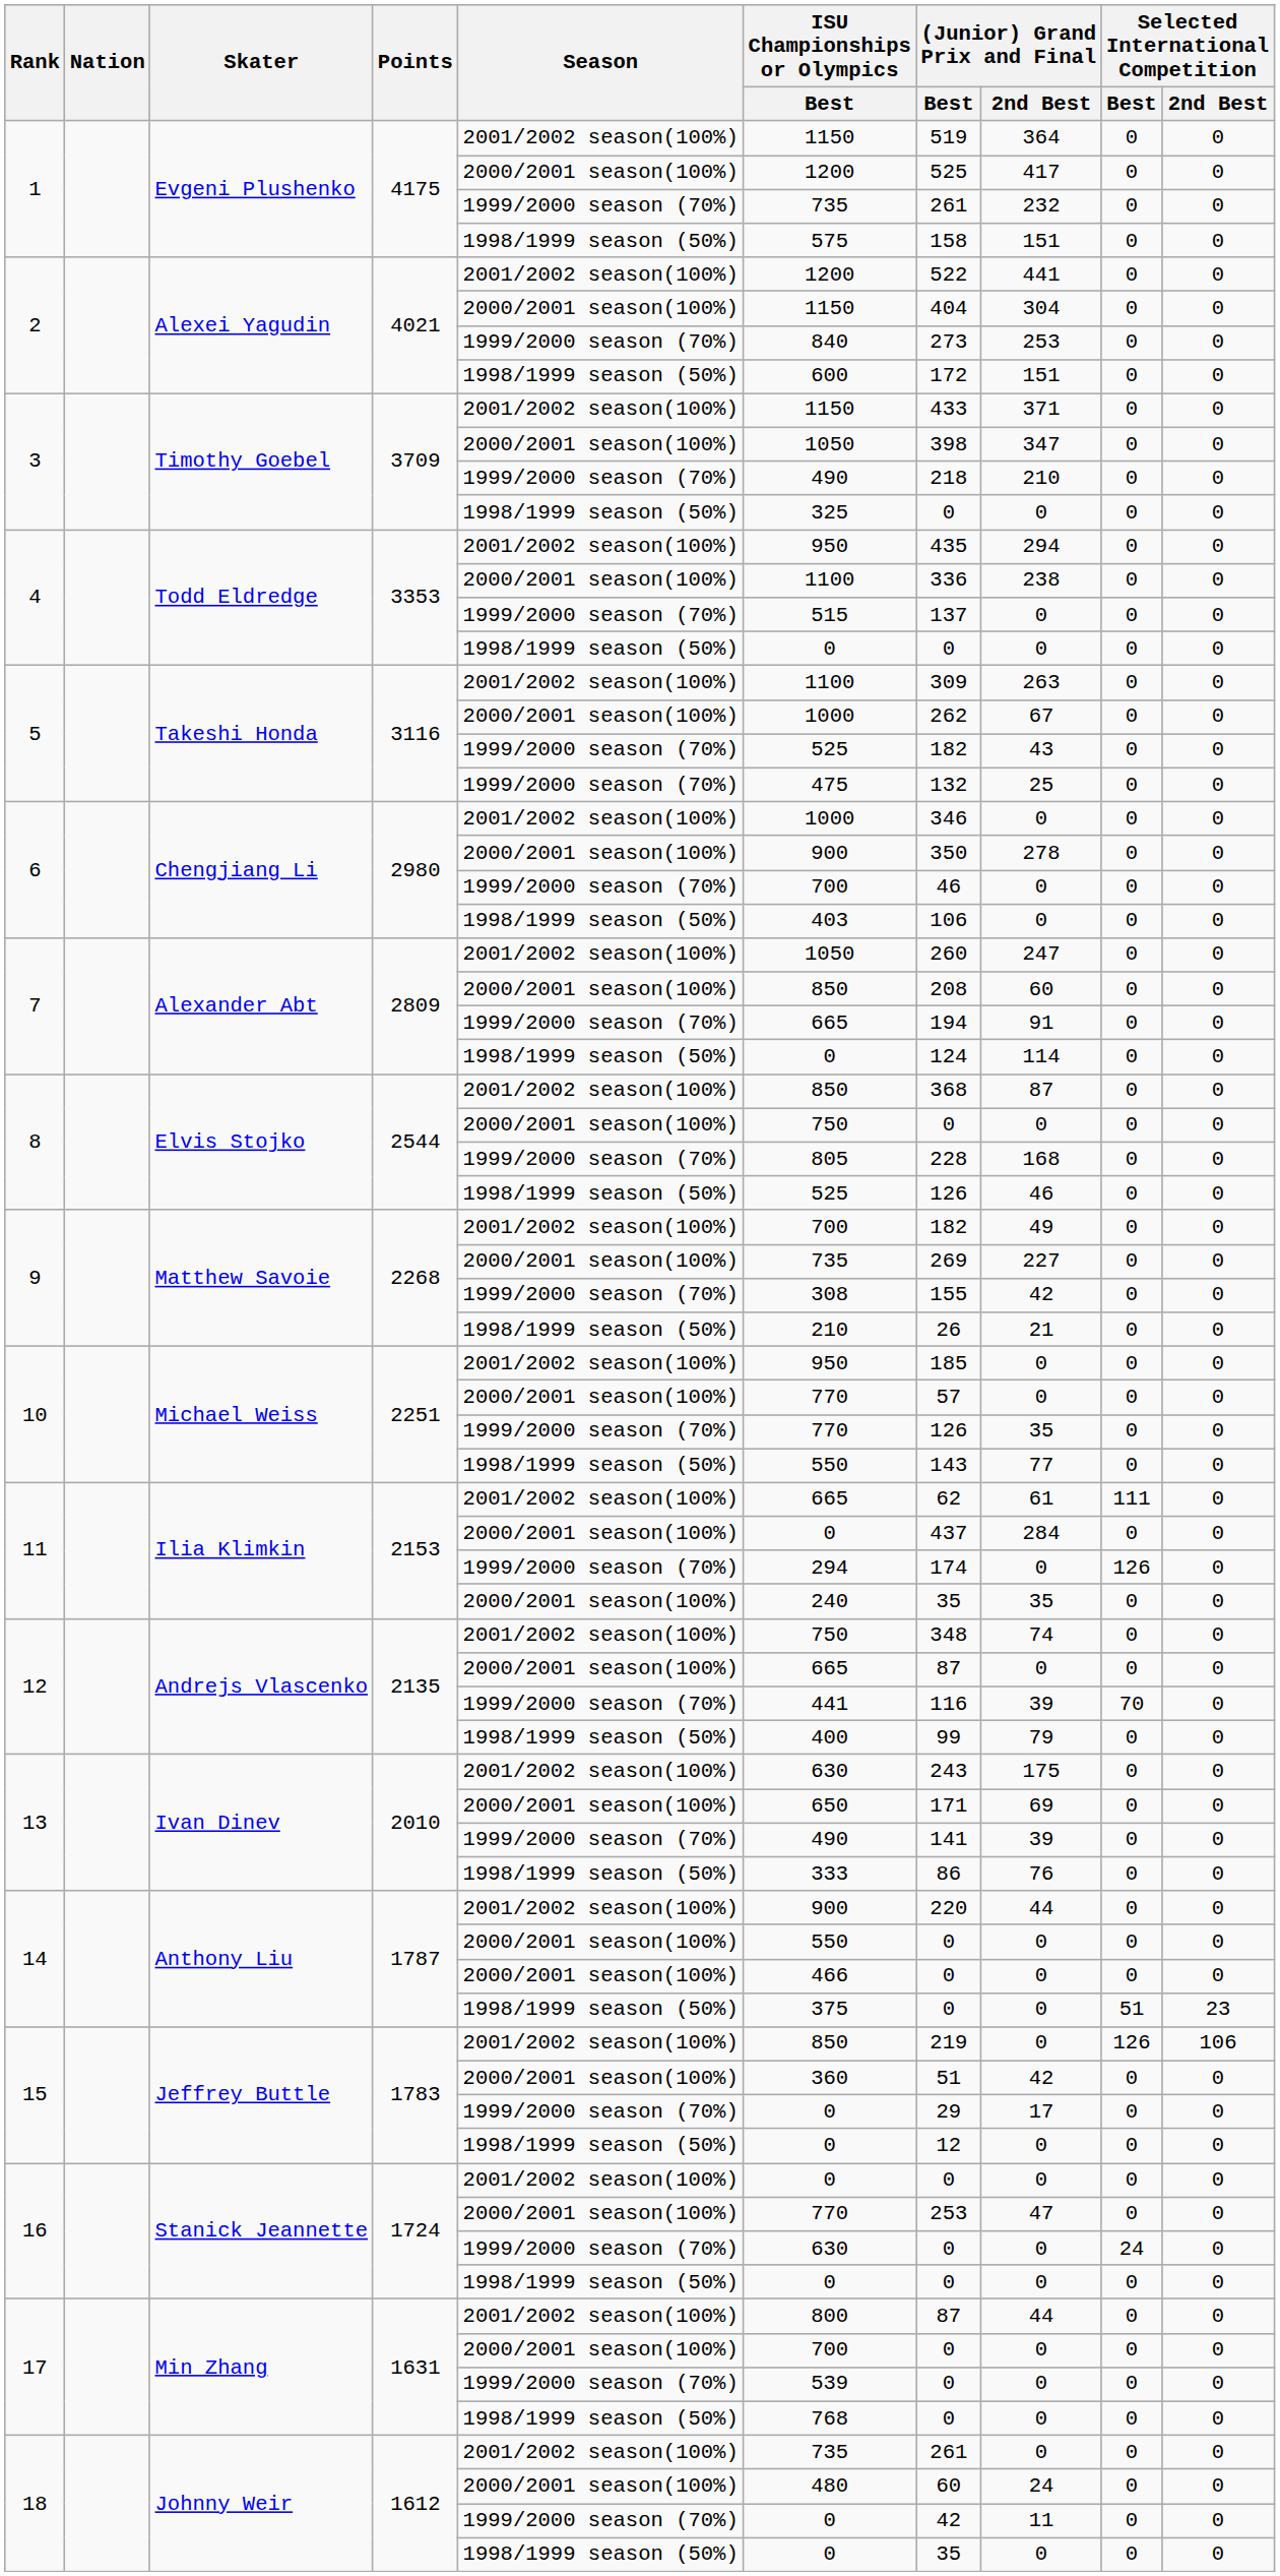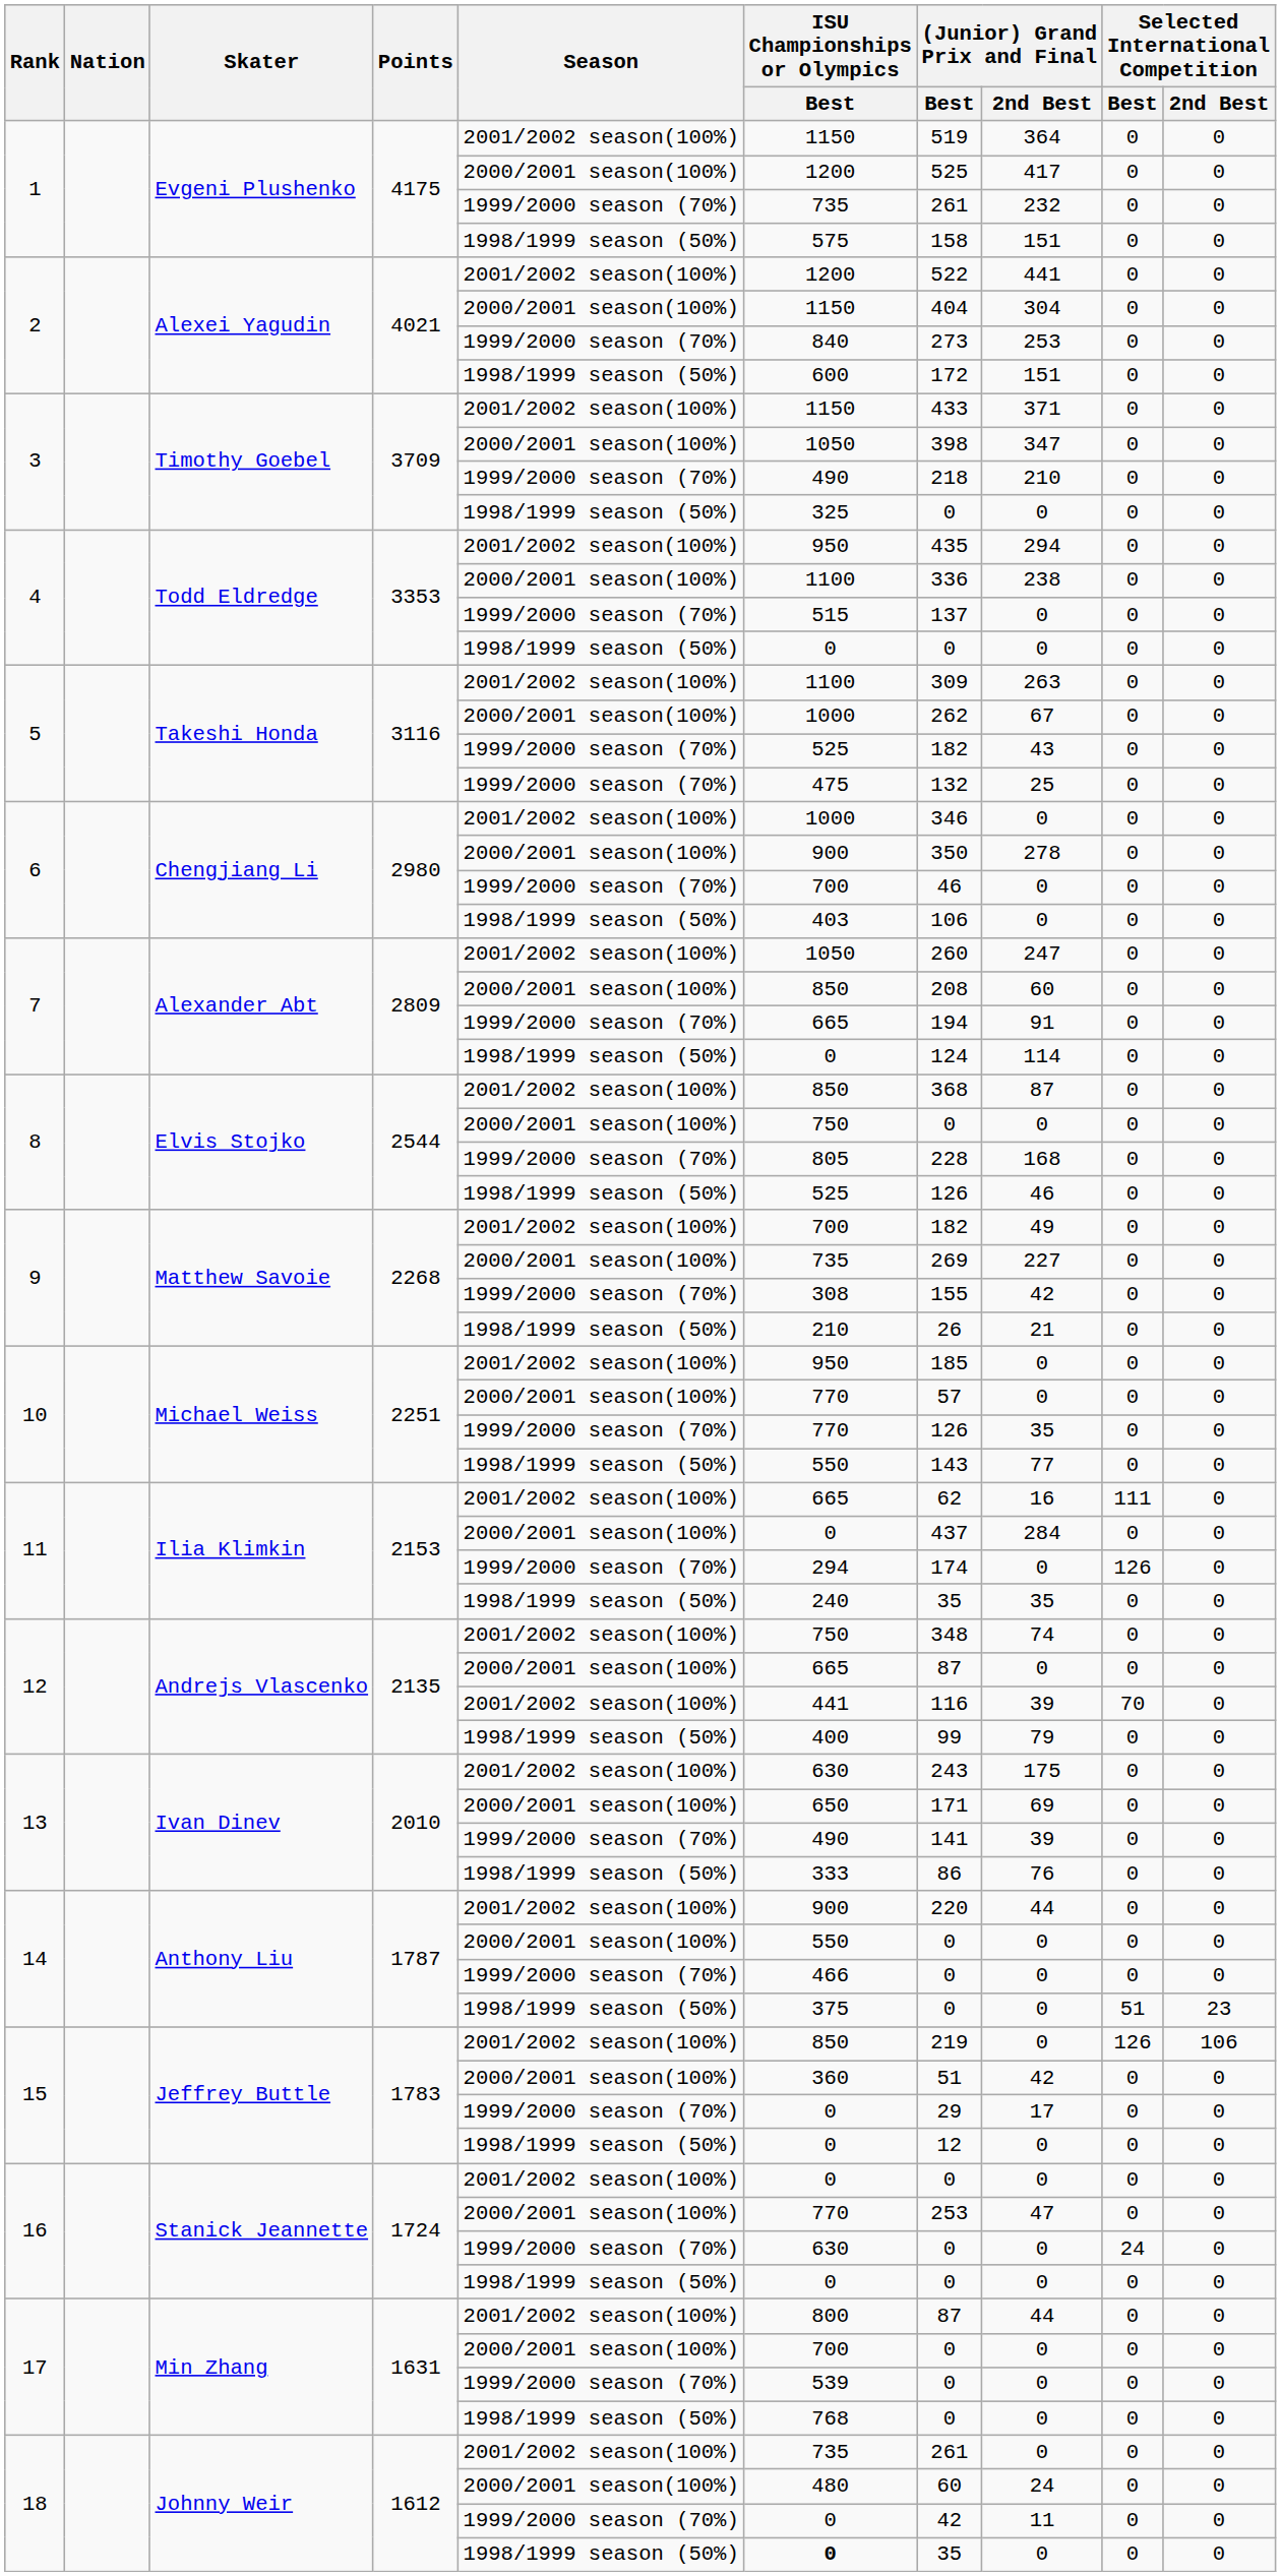row 43 | (Junior) Grand Prix and Final / 2nd Best: 61 -> 16
row 46 | Season: 2000/2001 season(100%) -> 1998/1999 season (50%)
row 49 | Season: 1999/2000 season (70%) -> 2001/2002 season(100%)
row 57 | Season: 2000/2001 season(100%) -> 1999/2000 season (70%)
row 74 | ISU Championships or Olympics / Best: normal -> bold
